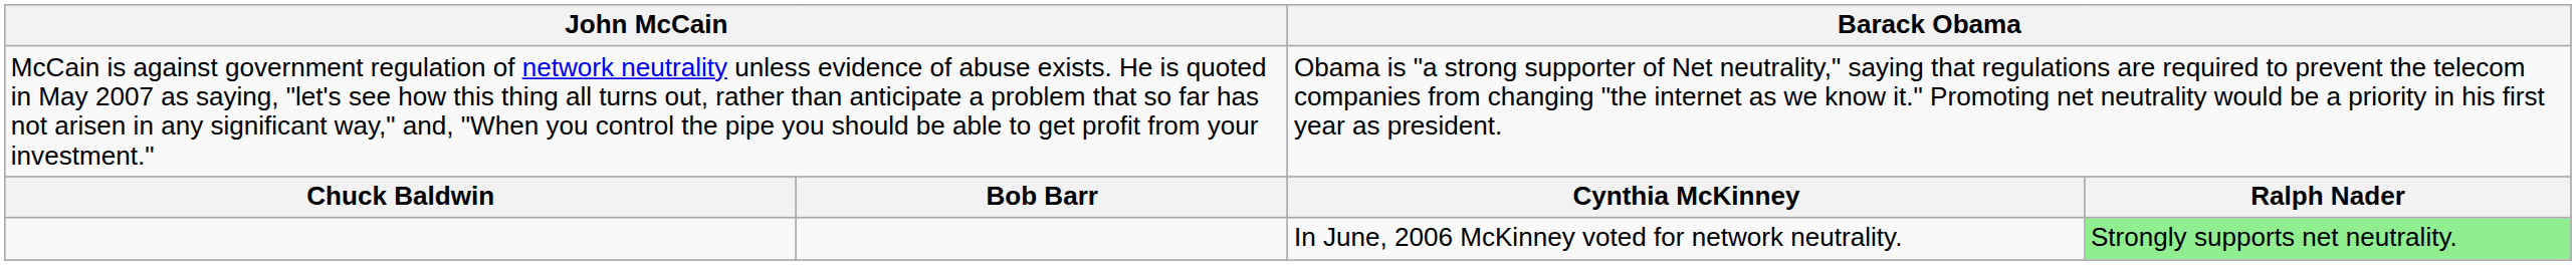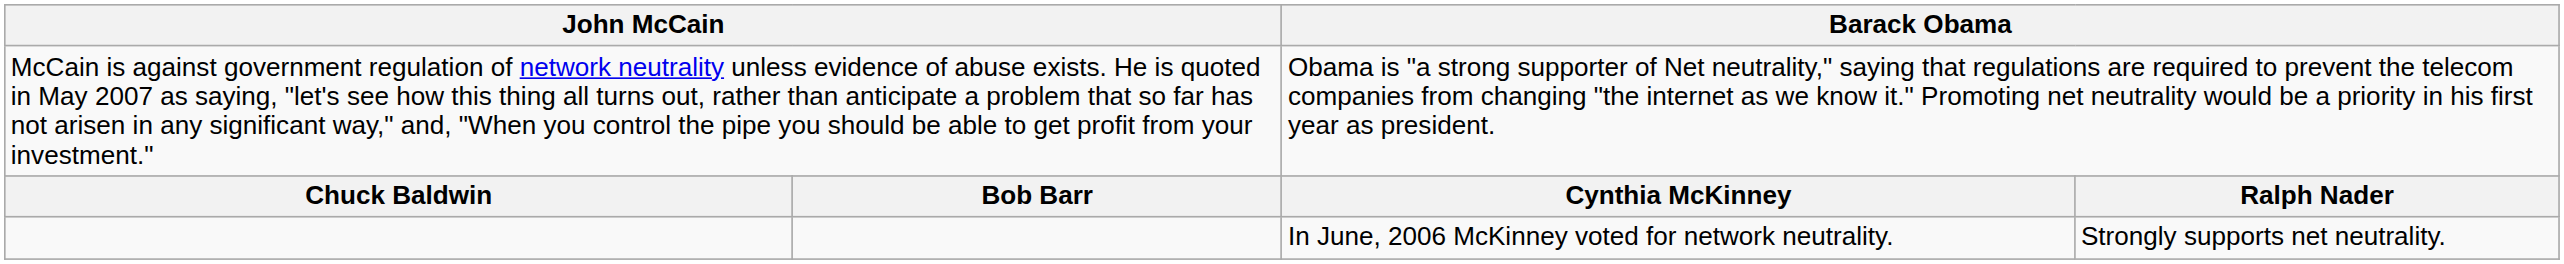row 4 | column 4: lightgreen background -> no background
